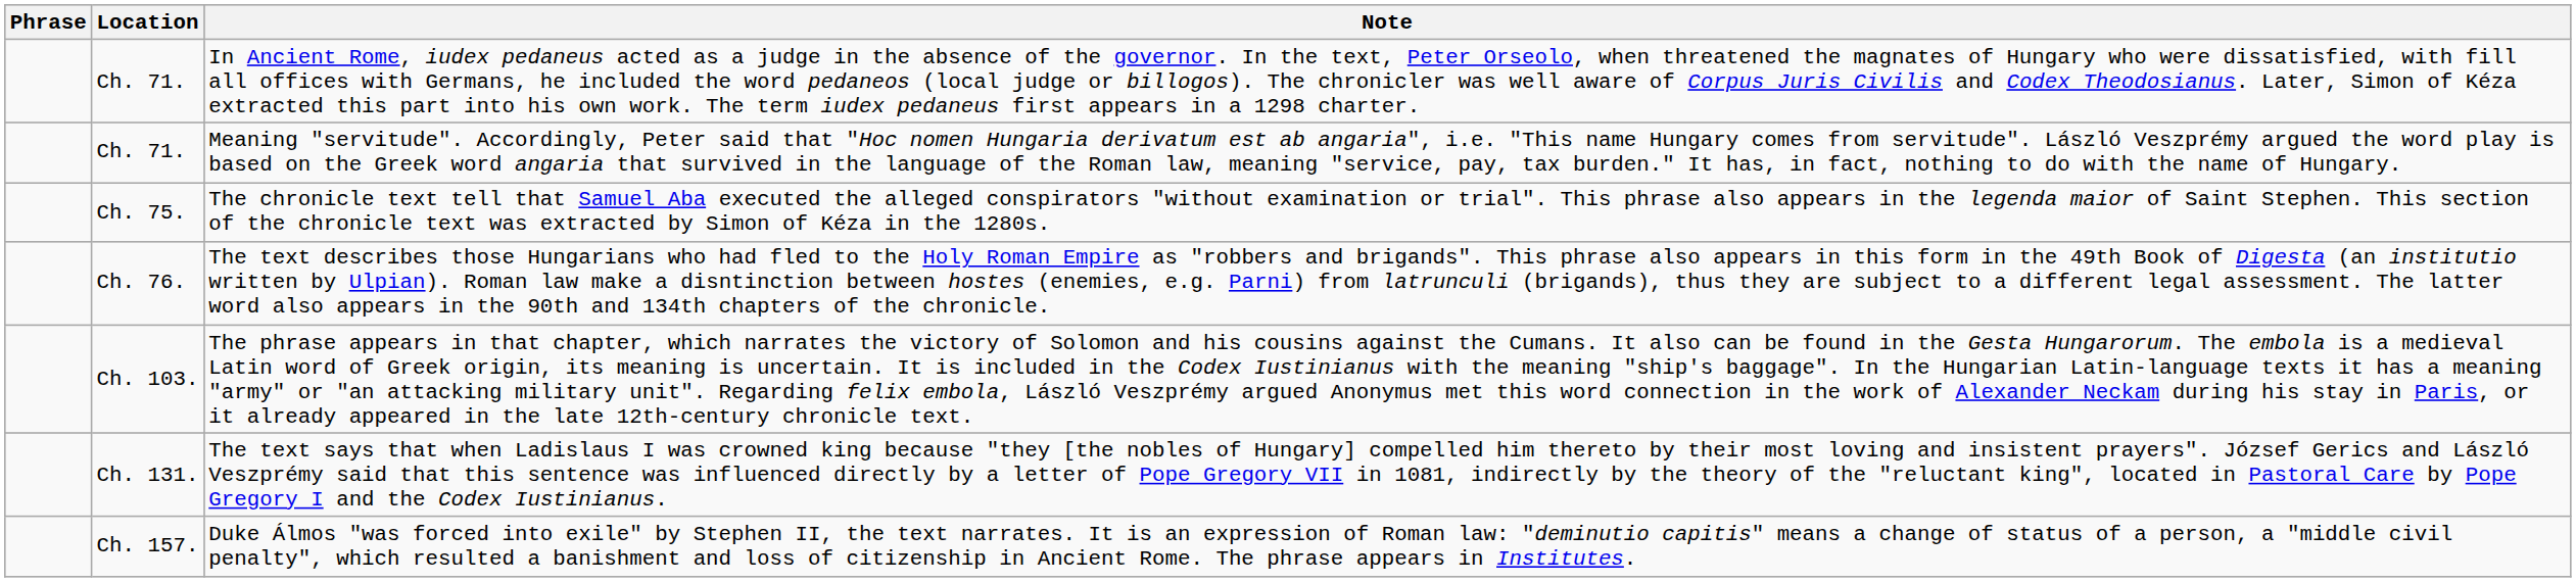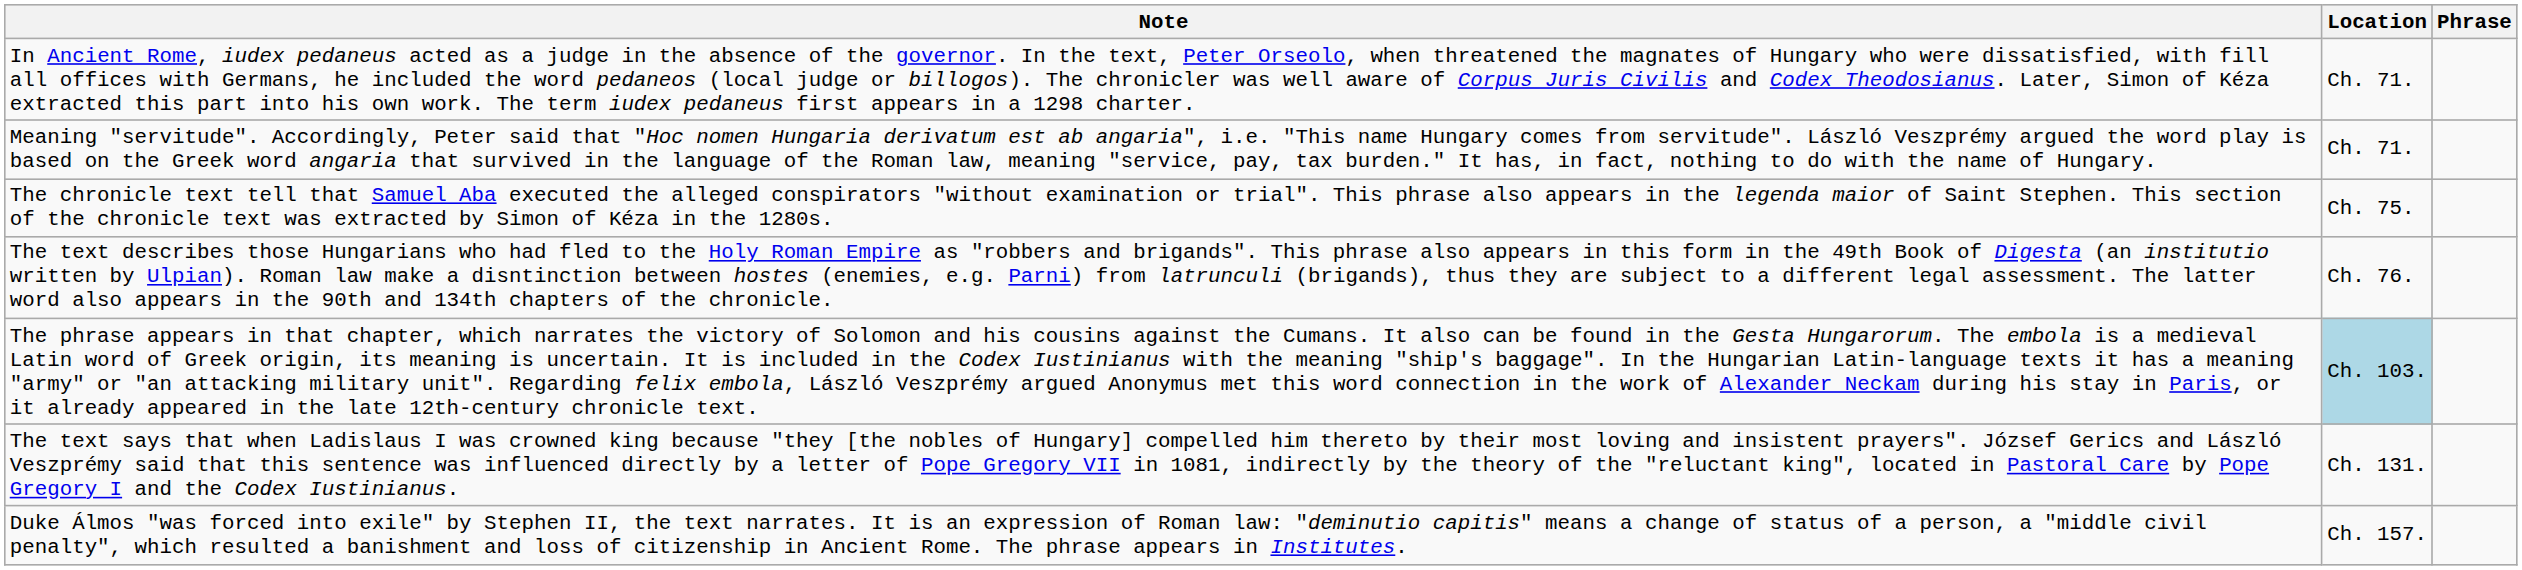columns swapped: Phrase <-> Note
row 6 | Location: no background -> lightblue background
